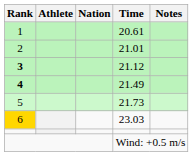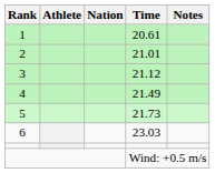21.12 | Rank: bold -> normal
21.49 | Rank: bold -> normal
23.03 | Rank: gold background -> no background
